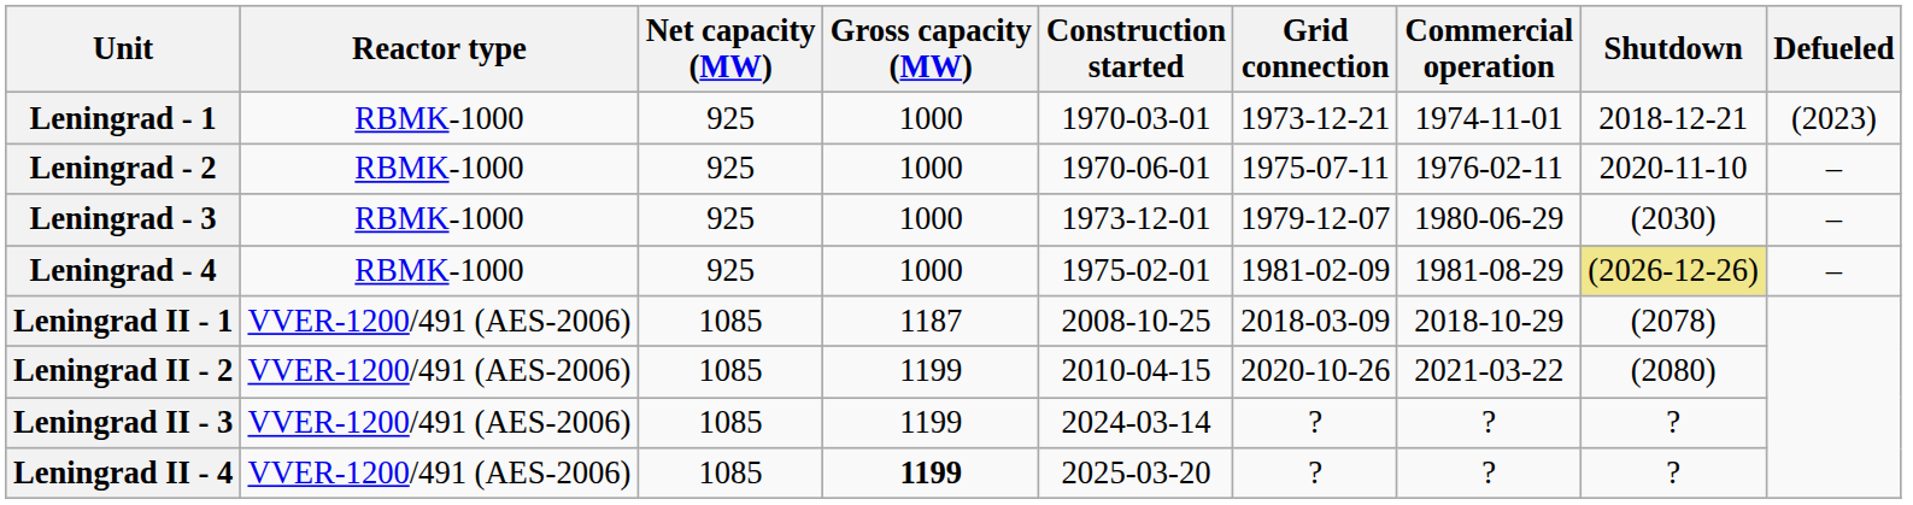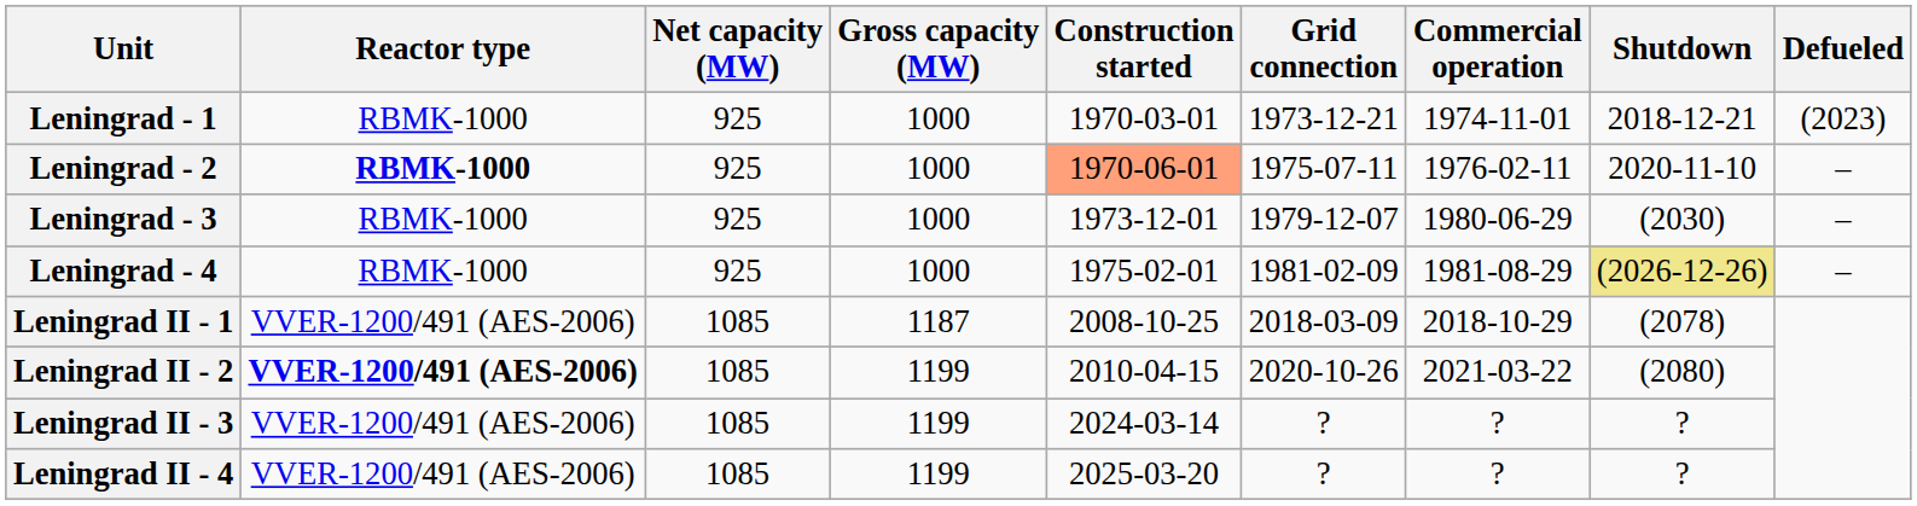Leningrad - 2 | Reactor type: normal -> bold
Leningrad - 2 | Construction started: no background -> lightsalmon background
Leningrad II - 2 | Reactor type: normal -> bold
Leningrad II - 4 | Gross capacity (MW): bold -> normal
